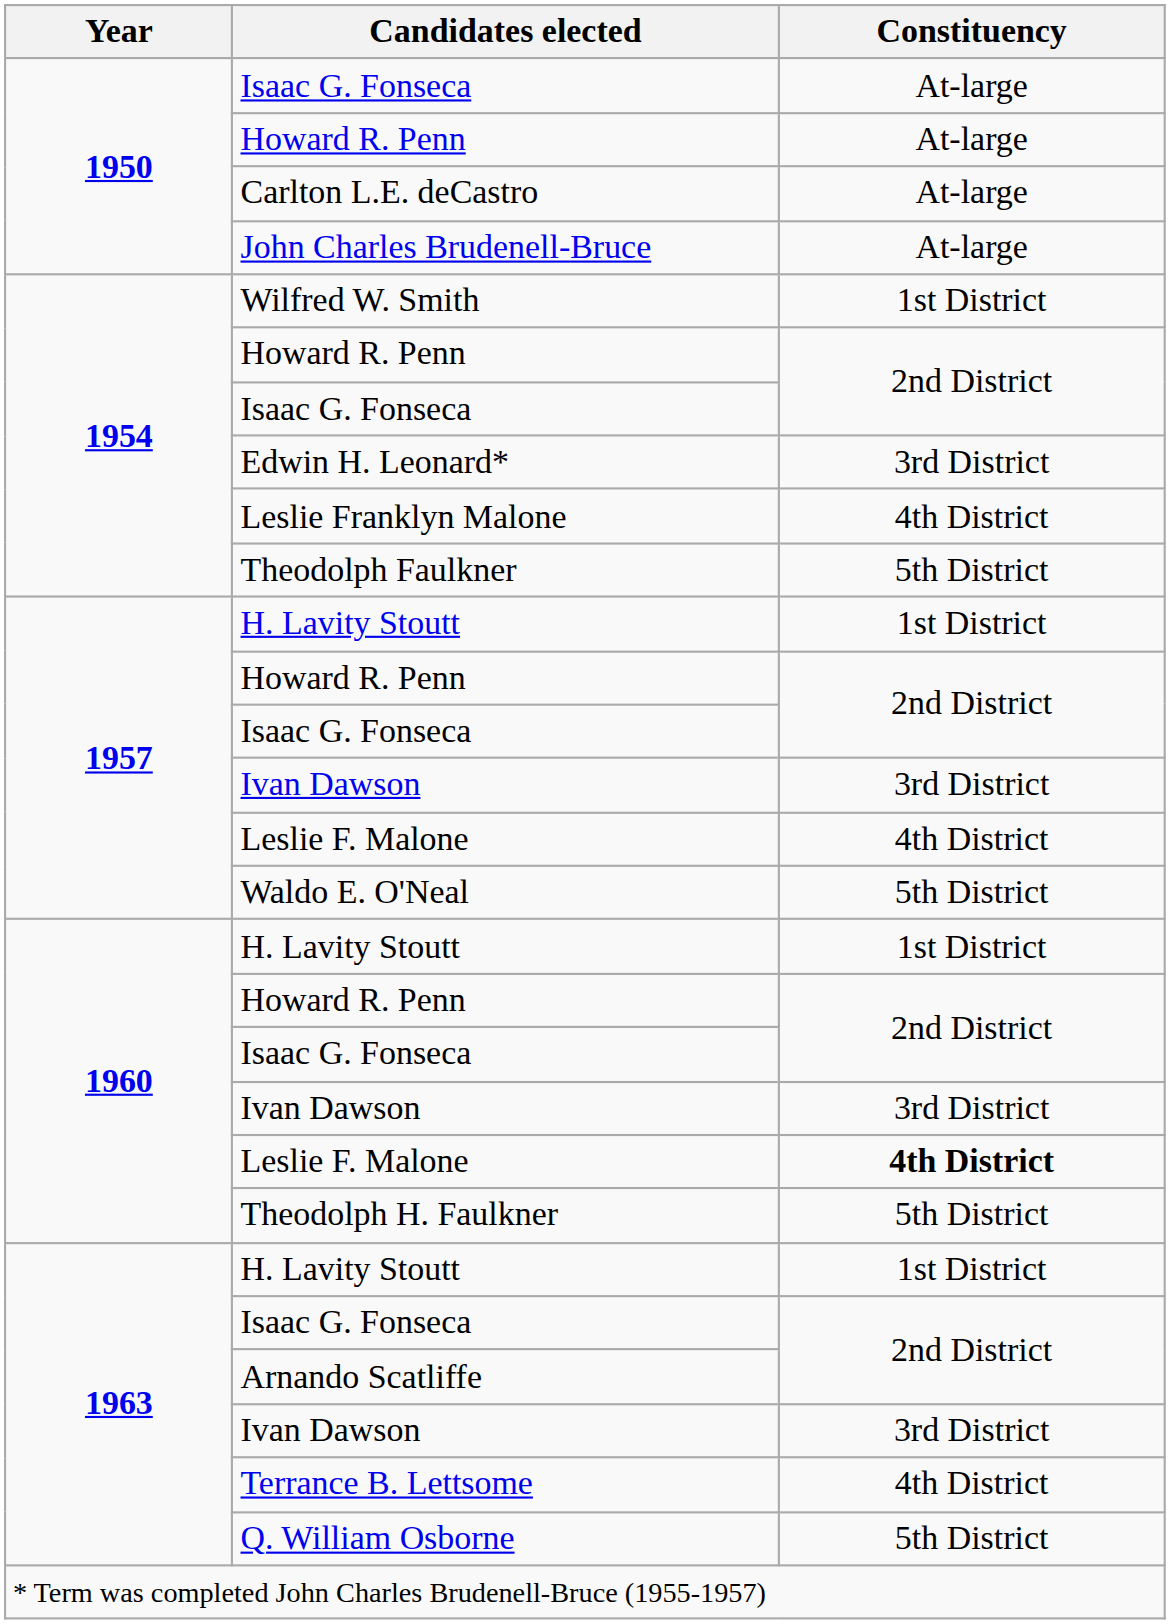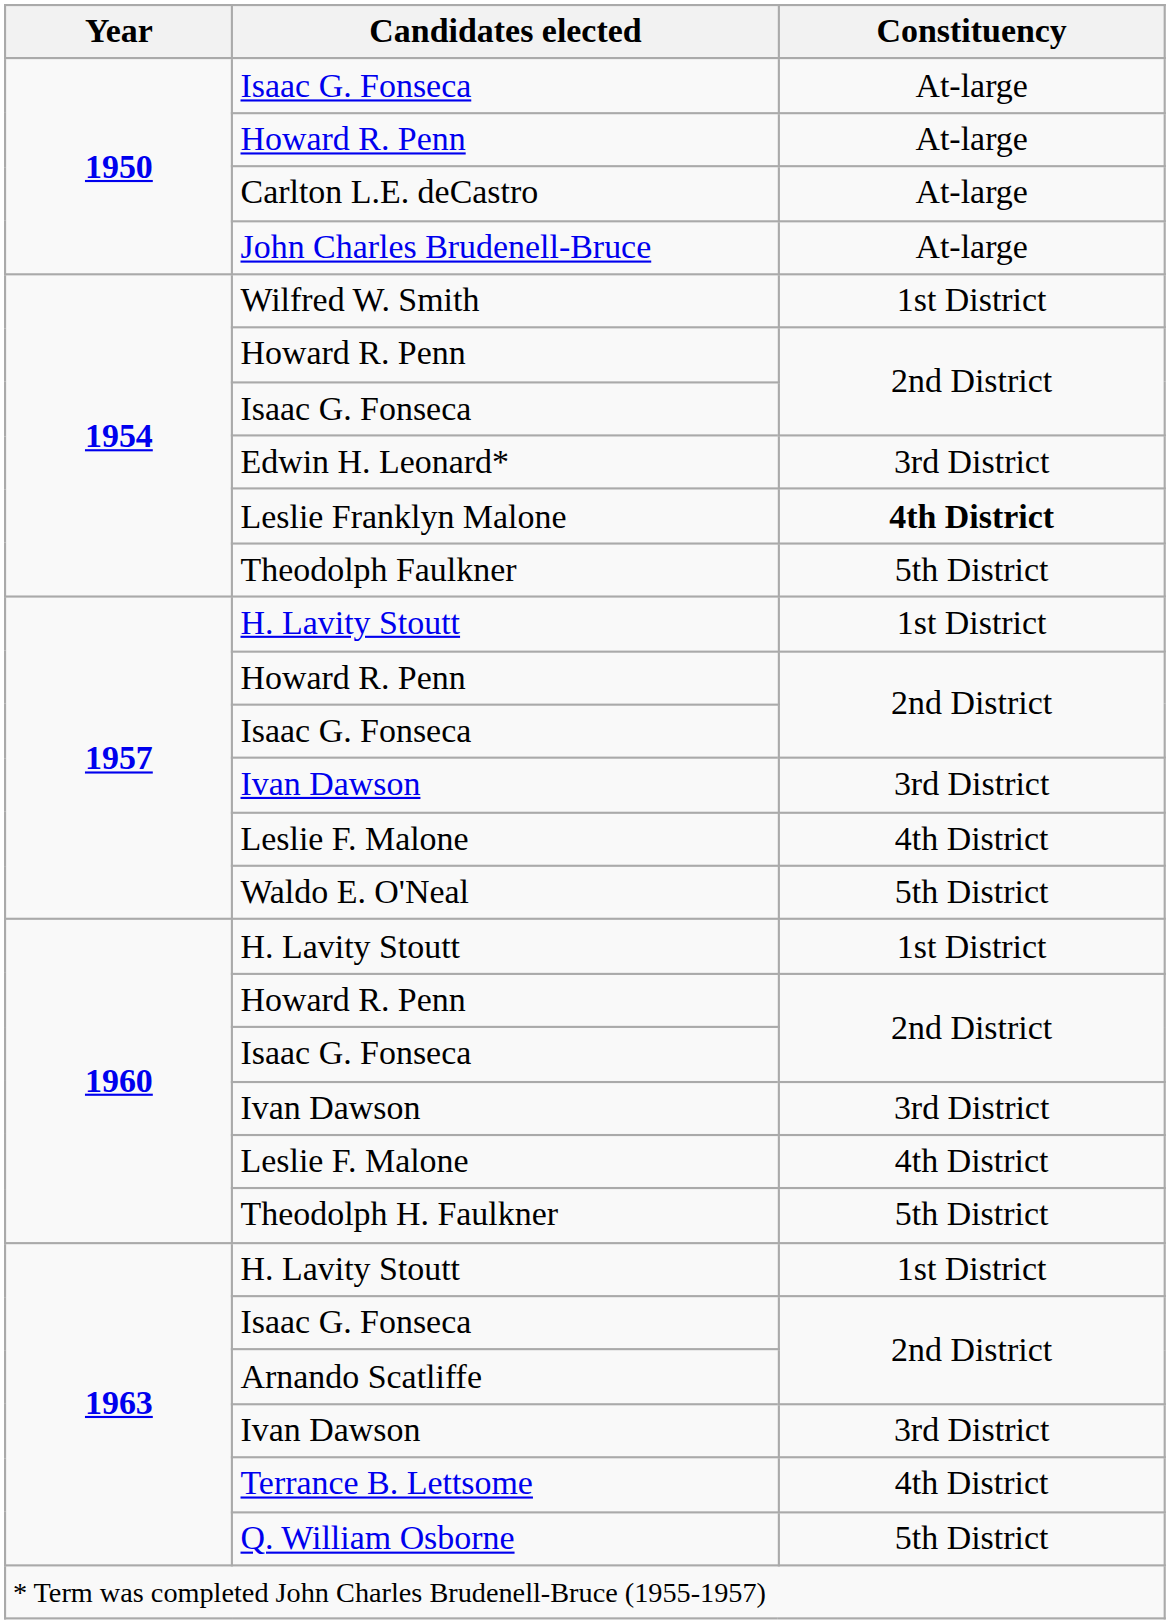Leslie Franklyn Malone | Constituency: normal -> bold
1960 / Leslie F. Malone | Constituency: bold -> normal
